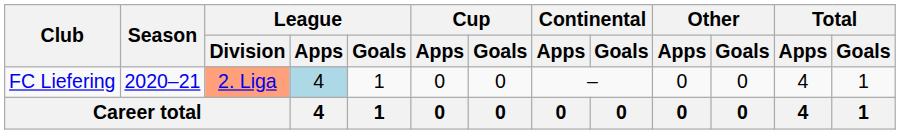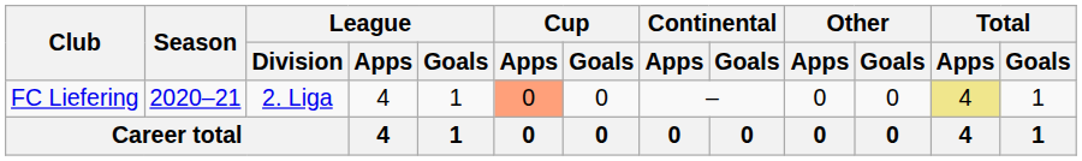FC Liefering | League / Division: lightsalmon background -> no background
FC Liefering | League / Apps: lightblue background -> no background
FC Liefering | Cup / Apps: no background -> lightsalmon background
FC Liefering | Total / Apps: no background -> khaki background
